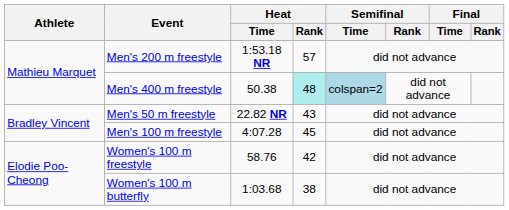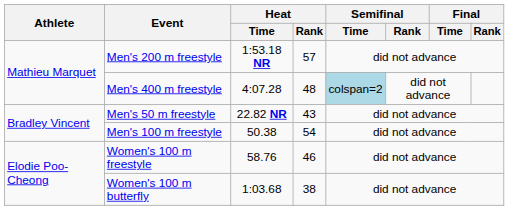Men's 400 m freestyle | Heat / Time: 50.38 -> 4:07.28
Men's 400 m freestyle | Heat / Rank: paleturquoise background -> no background
Men's 100 m freestyle | Heat / Time: 4:07.28 -> 50.38
Men's 100 m freestyle | Heat / Rank: 45 -> 54
Women's 100 m freestyle | Heat / Rank: 42 -> 46
